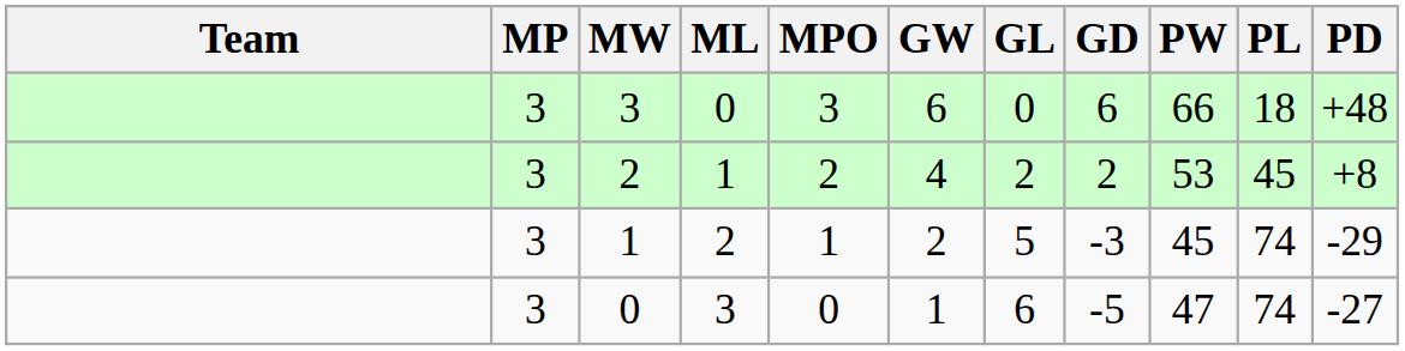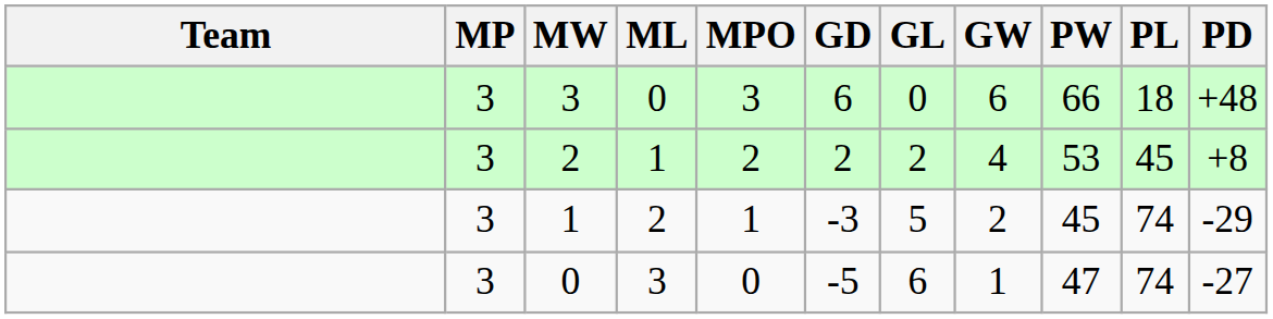columns swapped: GW <-> GD
